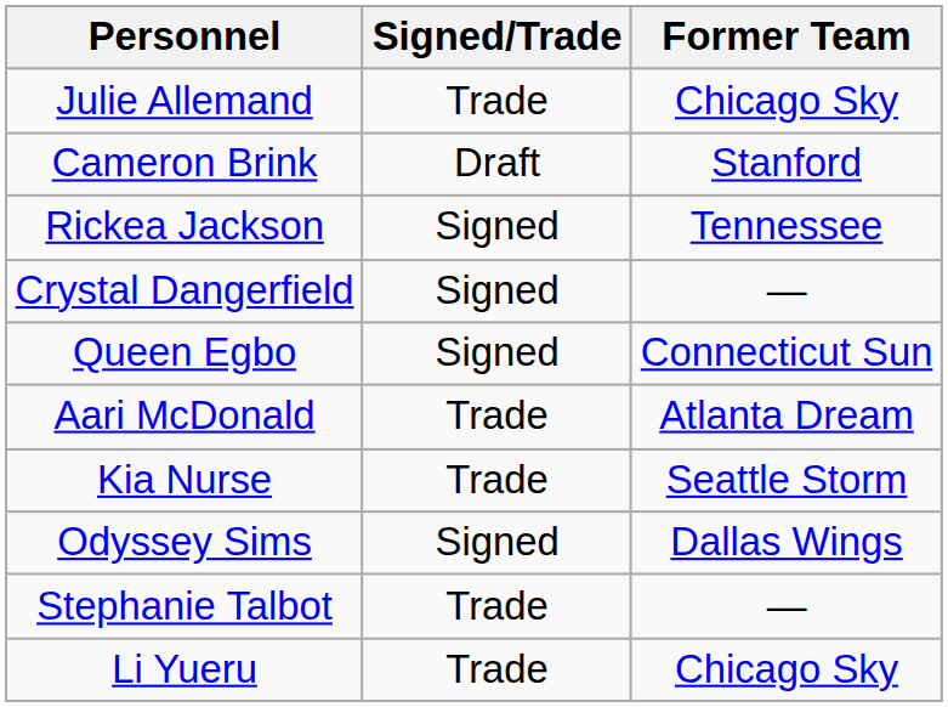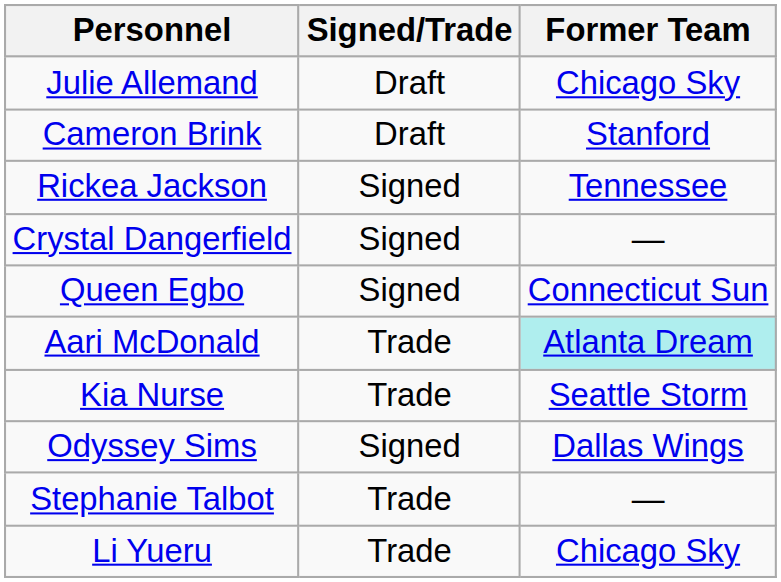Julie Allemand | Signed/Trade: Trade -> Draft
Aari McDonald | Former Team: no background -> paleturquoise background
